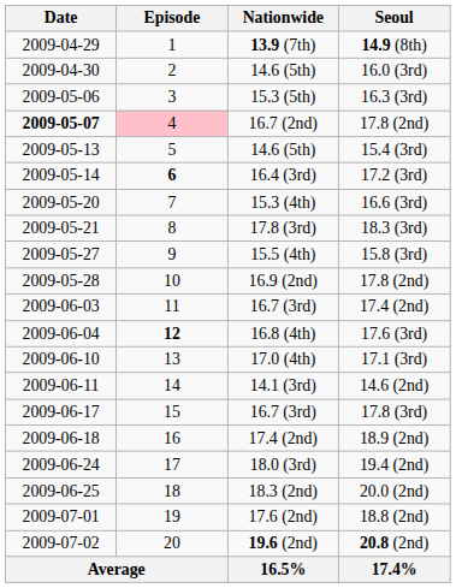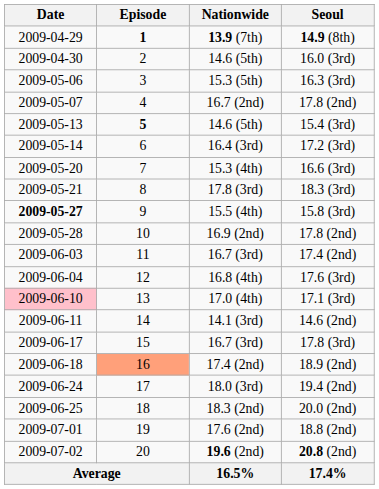14.9 (8th) | Episode: normal -> bold
16.7 (2nd) / 17.8 (2nd) | Date: bold -> normal
16.7 (2nd) / 17.8 (2nd) | Episode: pink background -> no background
15.4 (3rd) | Episode: normal -> bold
17.2 (3rd) | Episode: bold -> normal
15.8 (3rd) | Date: normal -> bold
17.6 (3rd) | Episode: bold -> normal
17.1 (3rd) | Date: no background -> pink background
18.9 (2nd) | Episode: no background -> lightsalmon background
